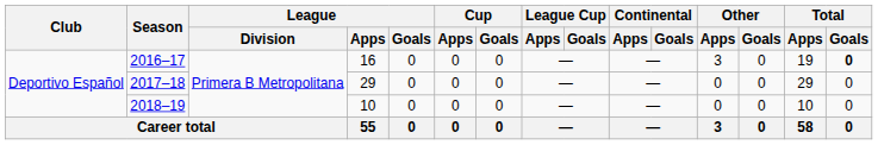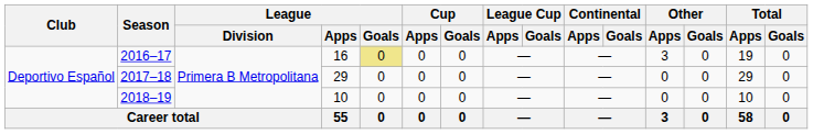2016–17 | League / Goals: no background -> khaki background
2016–17 | Total / Goals: bold -> normal
